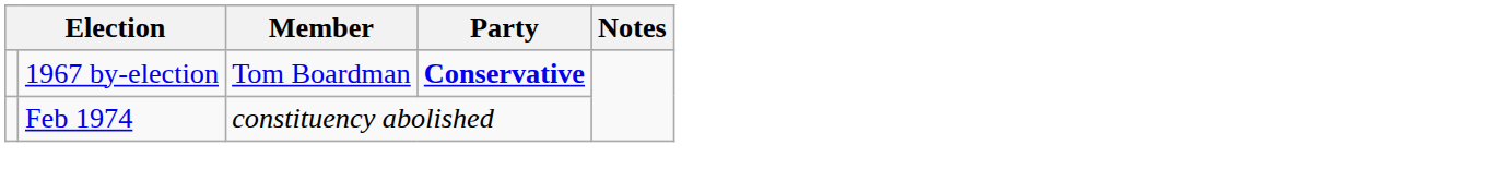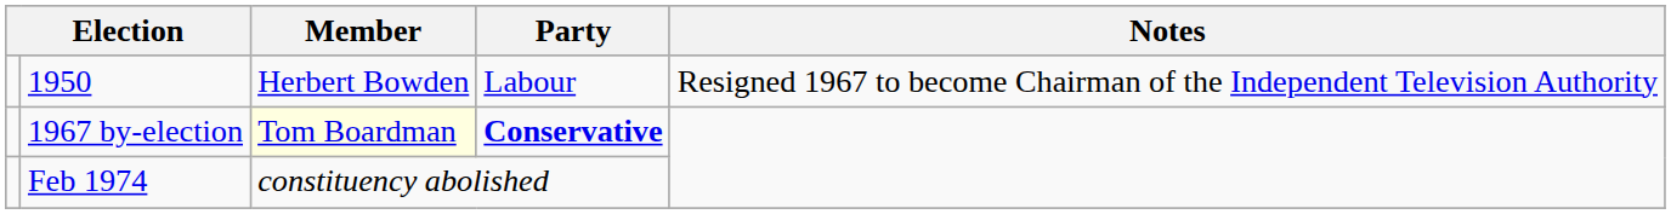+ row: 1950 | Herbert Bowden | Labour | Resigned 1967 to become Chairman of the Independent Television Authority
1967 by-election | Member: no background -> lightyellow background
